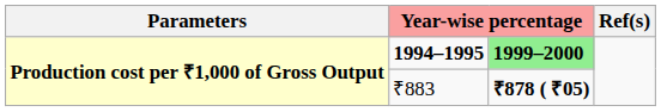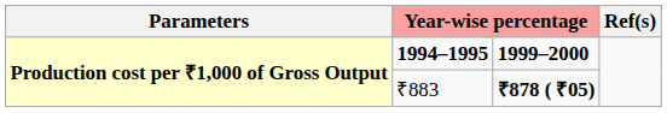1994–1995 | column 3: lightgreen background -> no background
